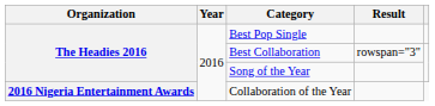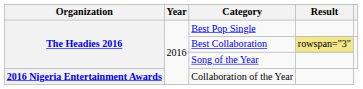Best Collaboration | Result: no background -> khaki background
